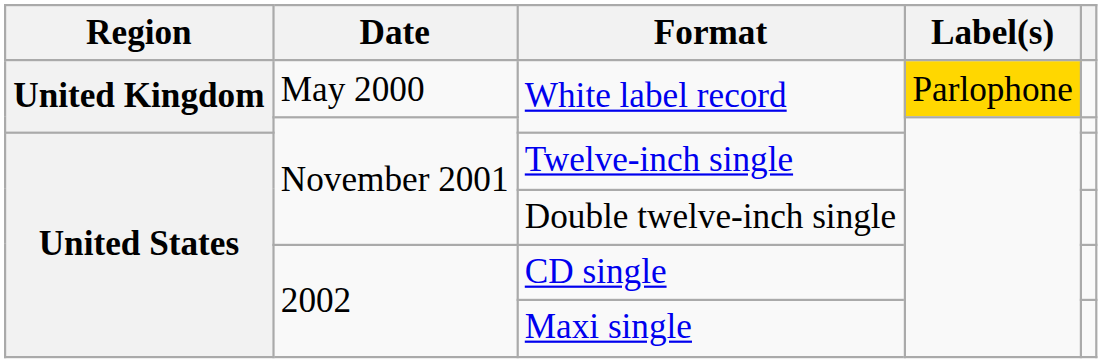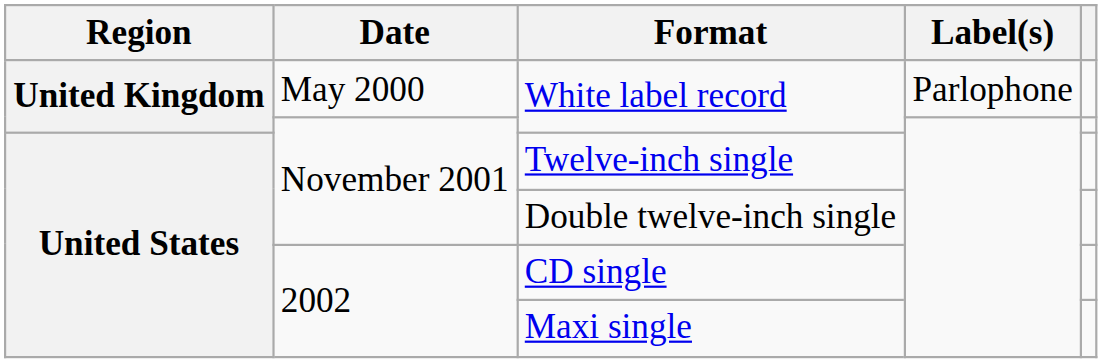May 2000 / White label record | Label(s): gold background -> no background
